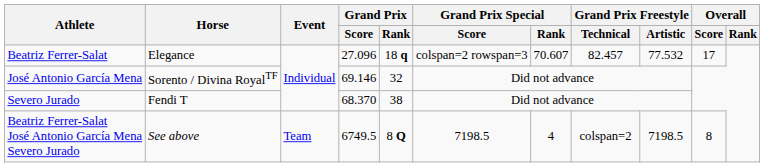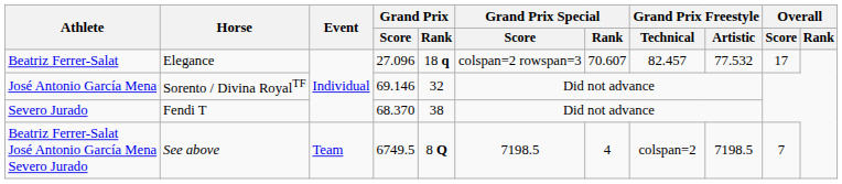Beatriz Ferrer-Salat José Antonio García Mena Severo Jurado | Overall / Score: 8 -> 7
